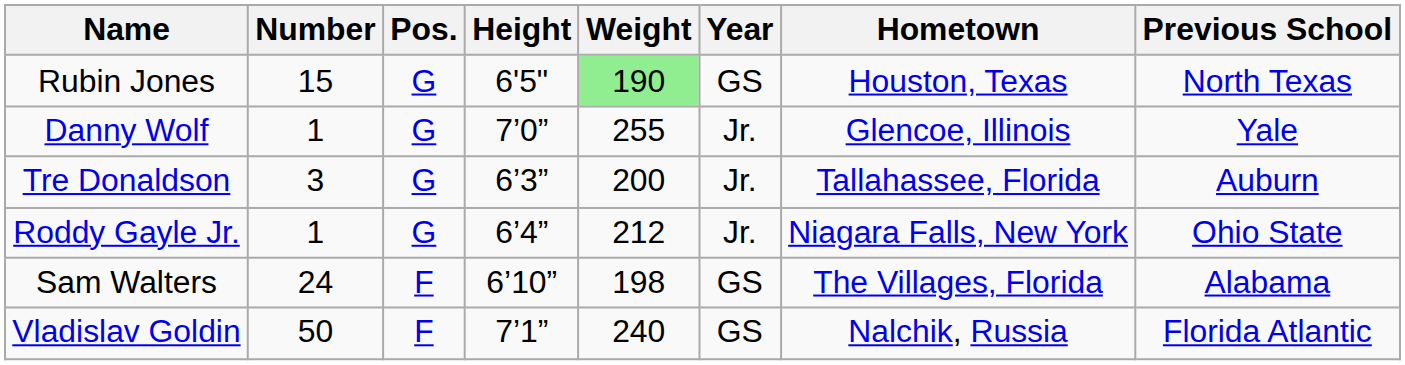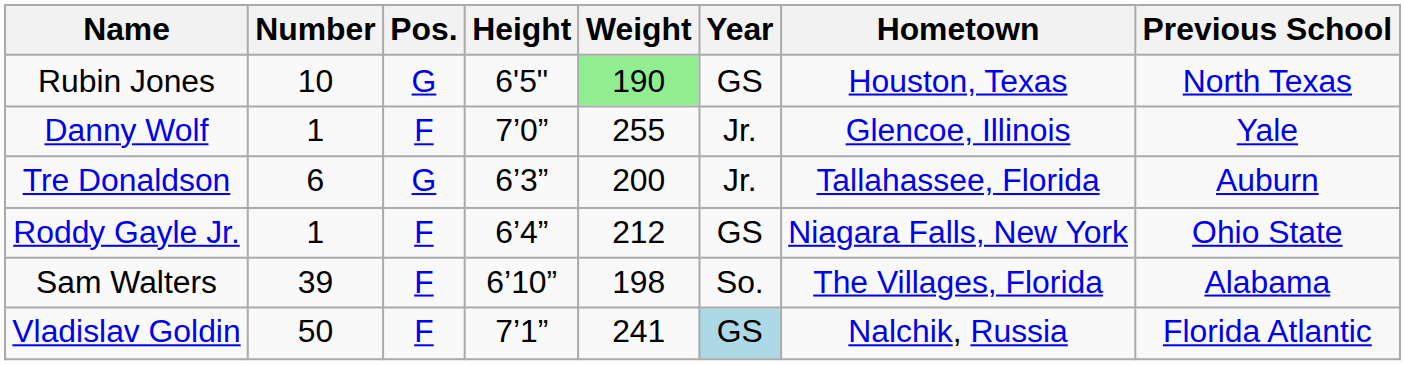Rubin Jones | Number: 15 -> 10
Danny Wolf | Pos.: G -> F
Tre Donaldson | Number: 3 -> 6
Roddy Gayle Jr. | Pos.: G -> F
Roddy Gayle Jr. | Year: Jr. -> GS
Sam Walters | Number: 24 -> 39
Sam Walters | Year: GS -> So.
Vladislav Goldin | Weight: 240 -> 241
Vladislav Goldin | Year: no background -> lightblue background
